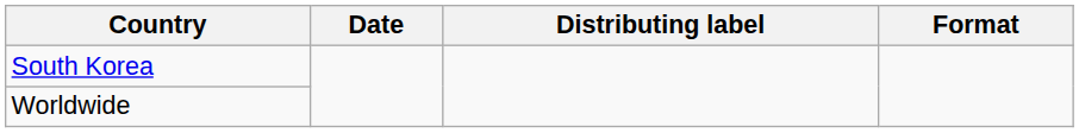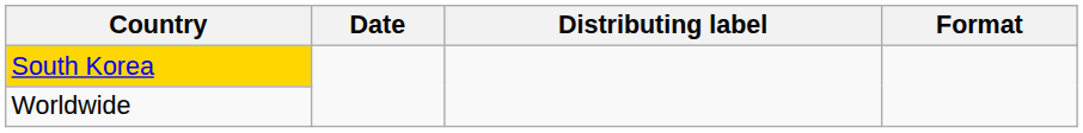South Korea | Country: no background -> gold background
